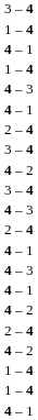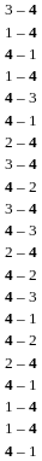row 13 | column 1: 4 – 1 -> 4 – 2
row 18 | column 1: 4 – 2 -> 4 – 1
